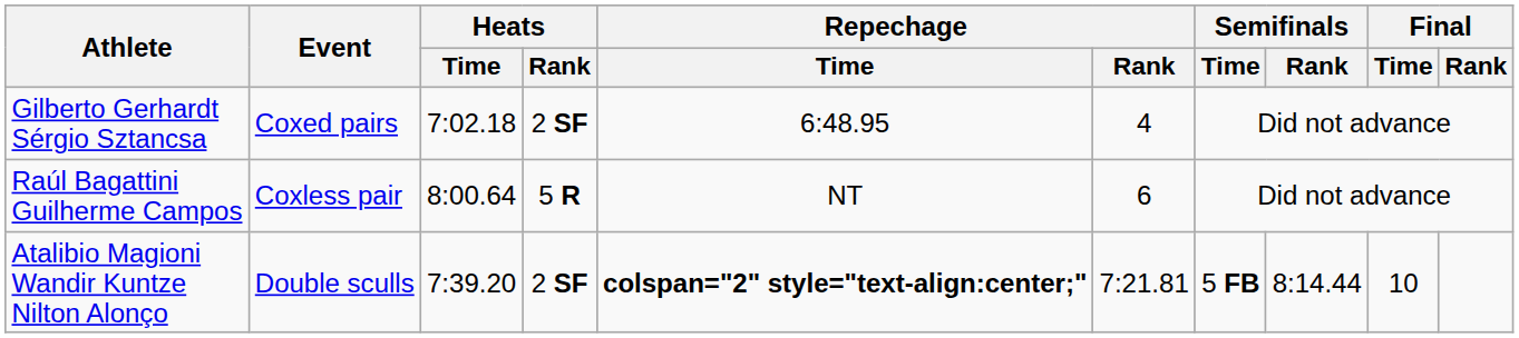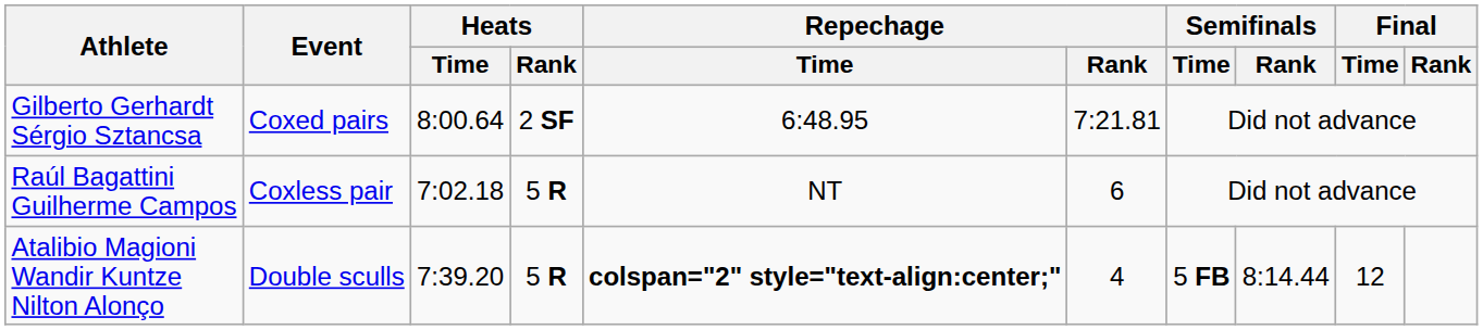Gilberto Gerhardt Sérgio Sztancsa | Heats / Time: 7:02.18 -> 8:00.64
Gilberto Gerhardt Sérgio Sztancsa | Repechage / Rank: 4 -> 7:21.81
Raúl Bagattini Guilherme Campos | Heats / Time: 8:00.64 -> 7:02.18
Atalibio Magioni Wandir Kuntze Nilton Alonço | Heats / Rank: 2 SF -> 5 R
Atalibio Magioni Wandir Kuntze Nilton Alonço | Repechage / Rank: 7:21.81 -> 4
Atalibio Magioni Wandir Kuntze Nilton Alonço | Final / Time: 10 -> 12
